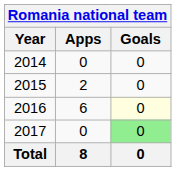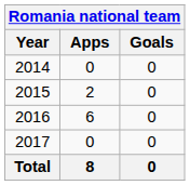2016 | Goals: lightyellow background -> no background
2017 | Goals: lightgreen background -> no background
